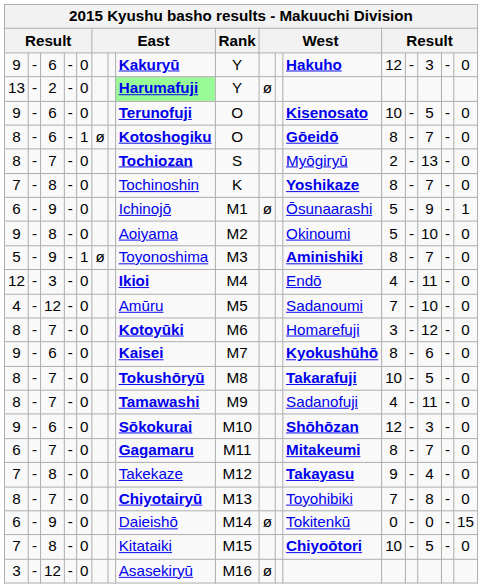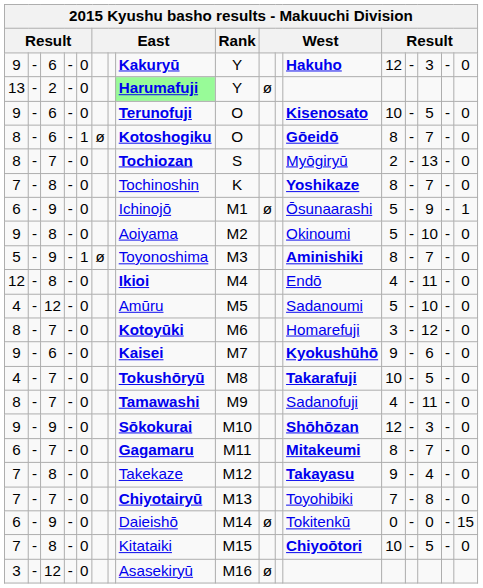row 12 | column 3: 3 -> 8
row 13 | column 13: 7 -> 5
row 15 | column 13: 8 -> 9
row 16 | column 1: 8 -> 4
row 18 | column 3: 6 -> 9
row 21 | column 1: 8 -> 7
